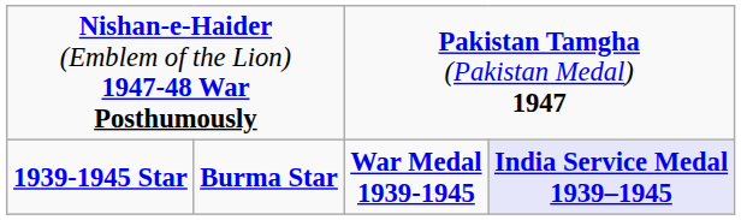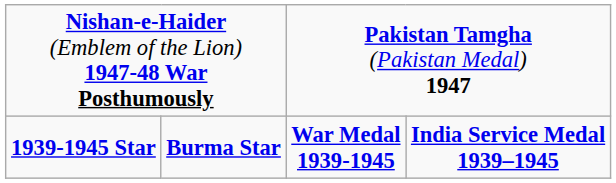1939-1945 Star | column 4: lavender background -> no background
